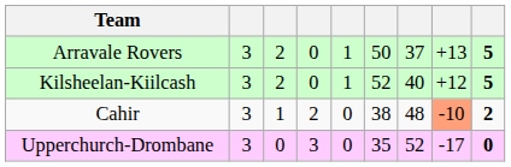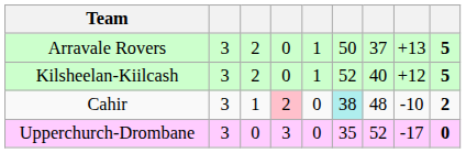Cahir | column 4: no background -> pink background
Cahir | column 6: no background -> paleturquoise background
Cahir | column 8: lightsalmon background -> no background
